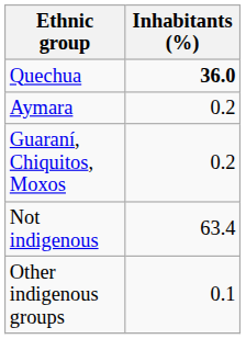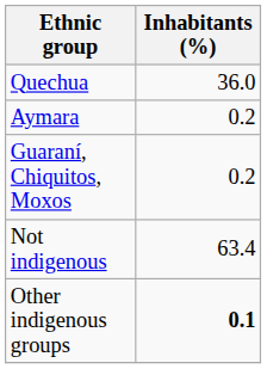Quechua | Inhabitants (%): bold -> normal
Other indigenous groups | Inhabitants (%): normal -> bold
